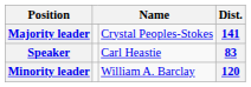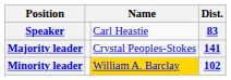rows swapped: Speaker <-> Majority leader
Minority leader | column 3: no background -> gold background
Minority leader | Dist.: 120 -> 102
